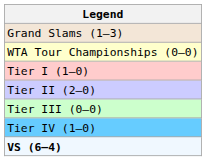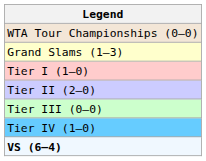row 2 | column 1: Grand Slams (1–3) -> WTA Tour Championships (0–0)
row 3 | column 1: WTA Tour Championships (0–0) -> Grand Slams (1–3)
